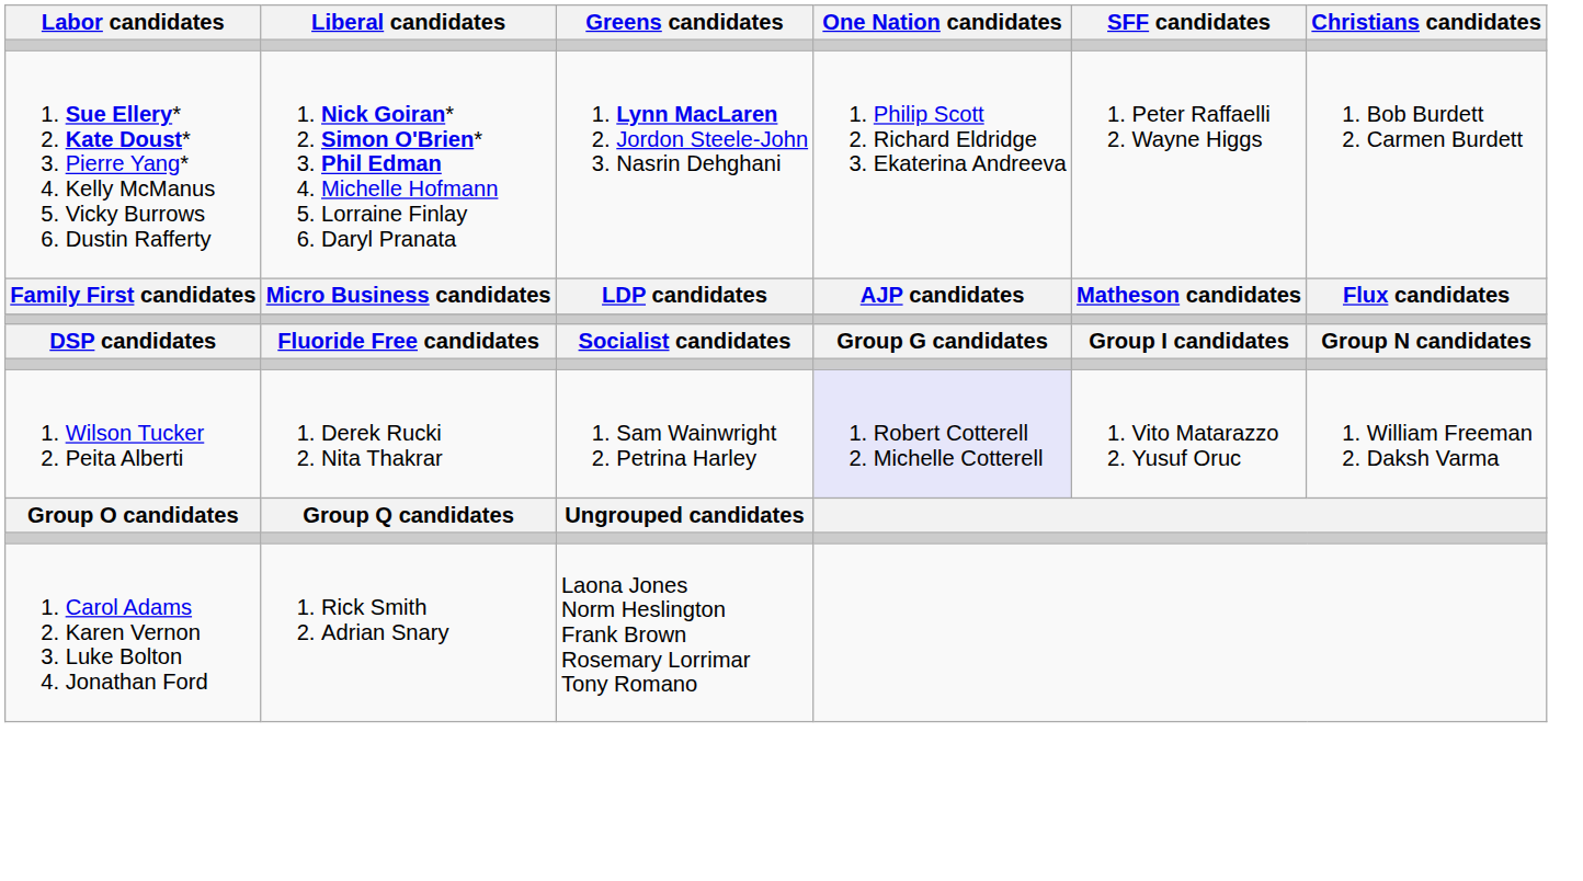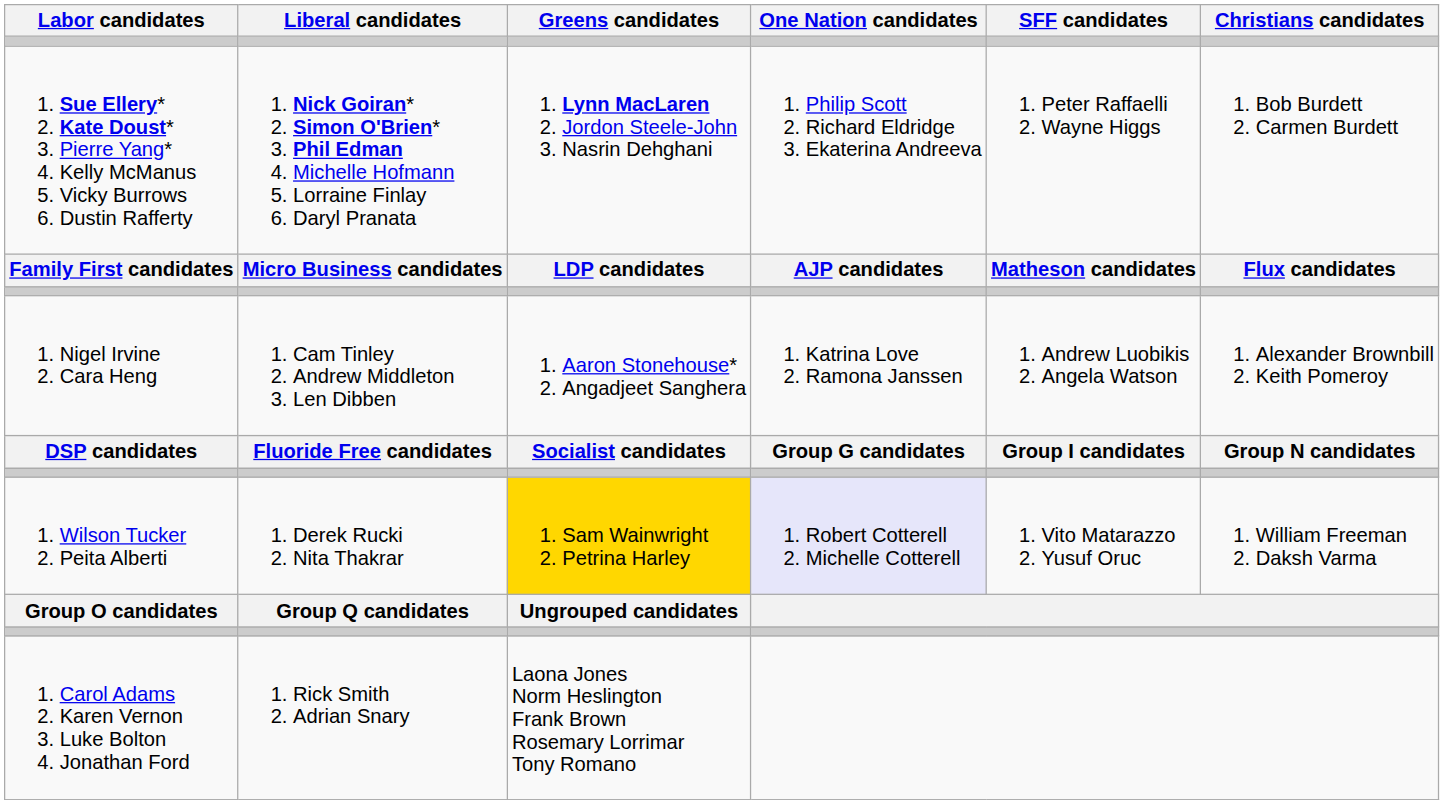+ row: Nigel Irvine Cara Heng | Cam Tinley Andrew Middleton Len Dibben | Aaron Stonehouse* Angadjeet Sanghera | Katrina Love Ramona Janssen | Andrew Luobikis Angela Watson | Alexander Brownbill Keith Pomeroy
Wilson Tucker Peita Alberti | Greens candidates: no background -> gold background
